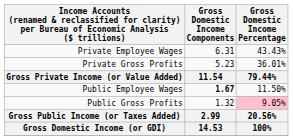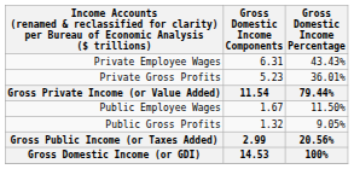Public Employee Wages | Gross Domestic Income Components: bold -> normal
Public Gross Profits | Gross Domestic Income Percentage: pink background -> no background
